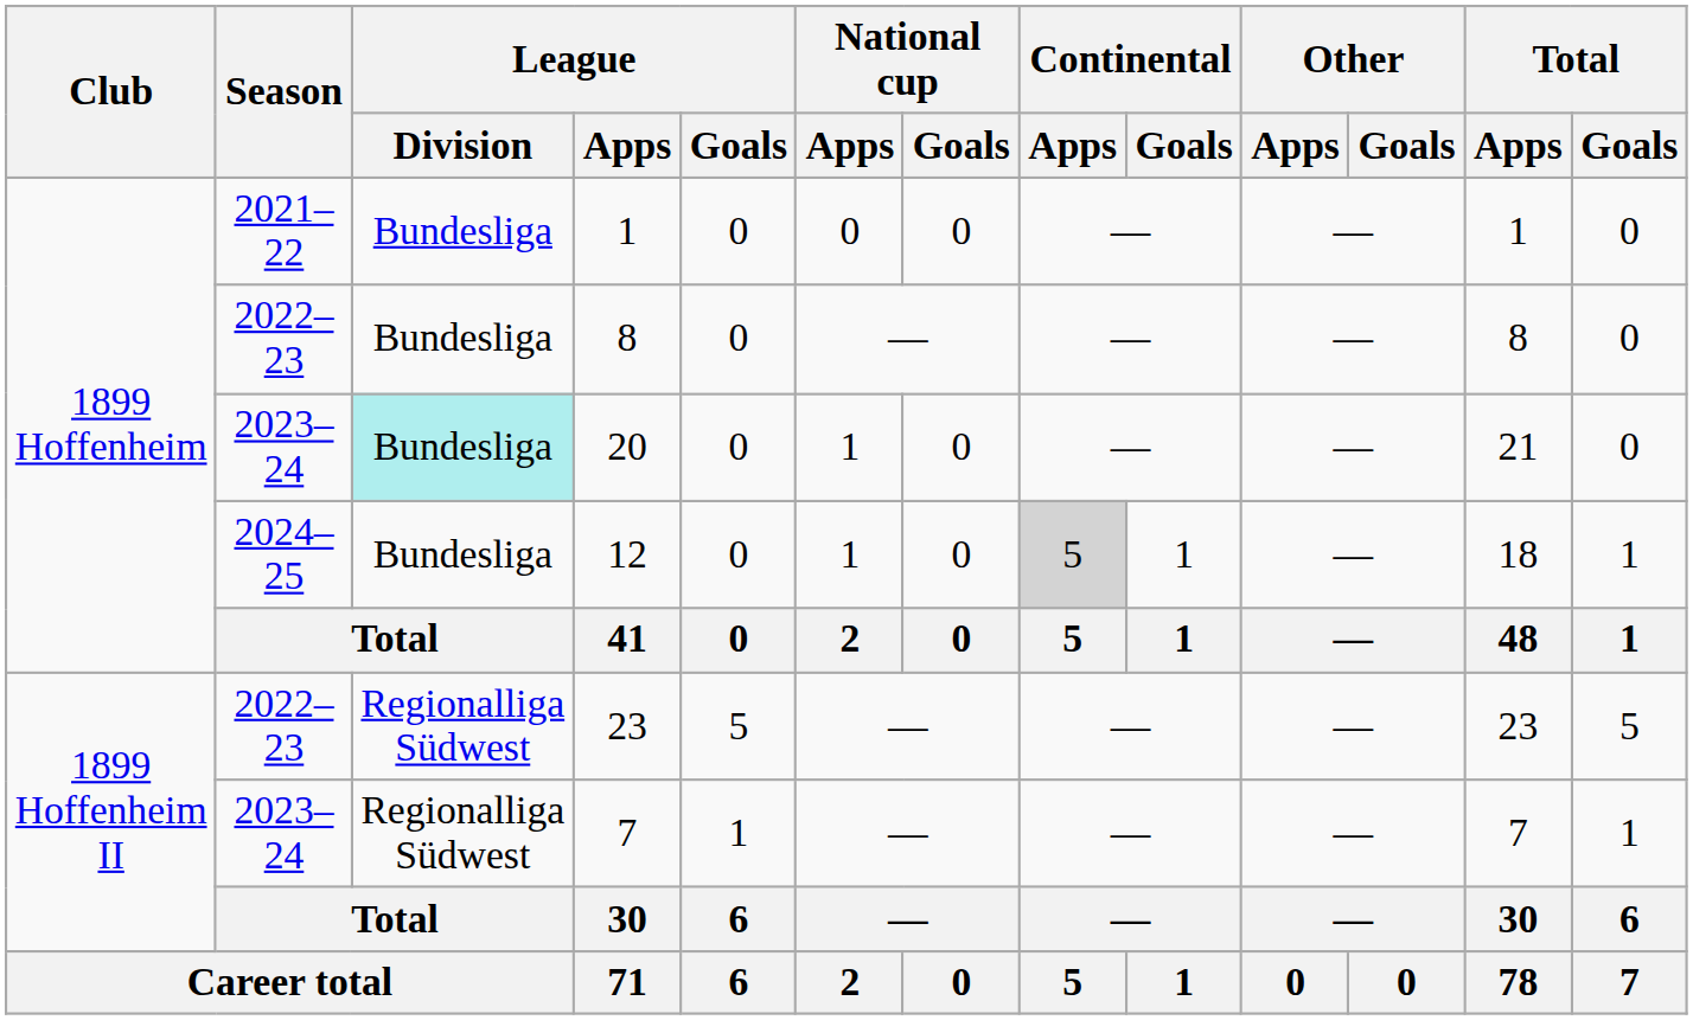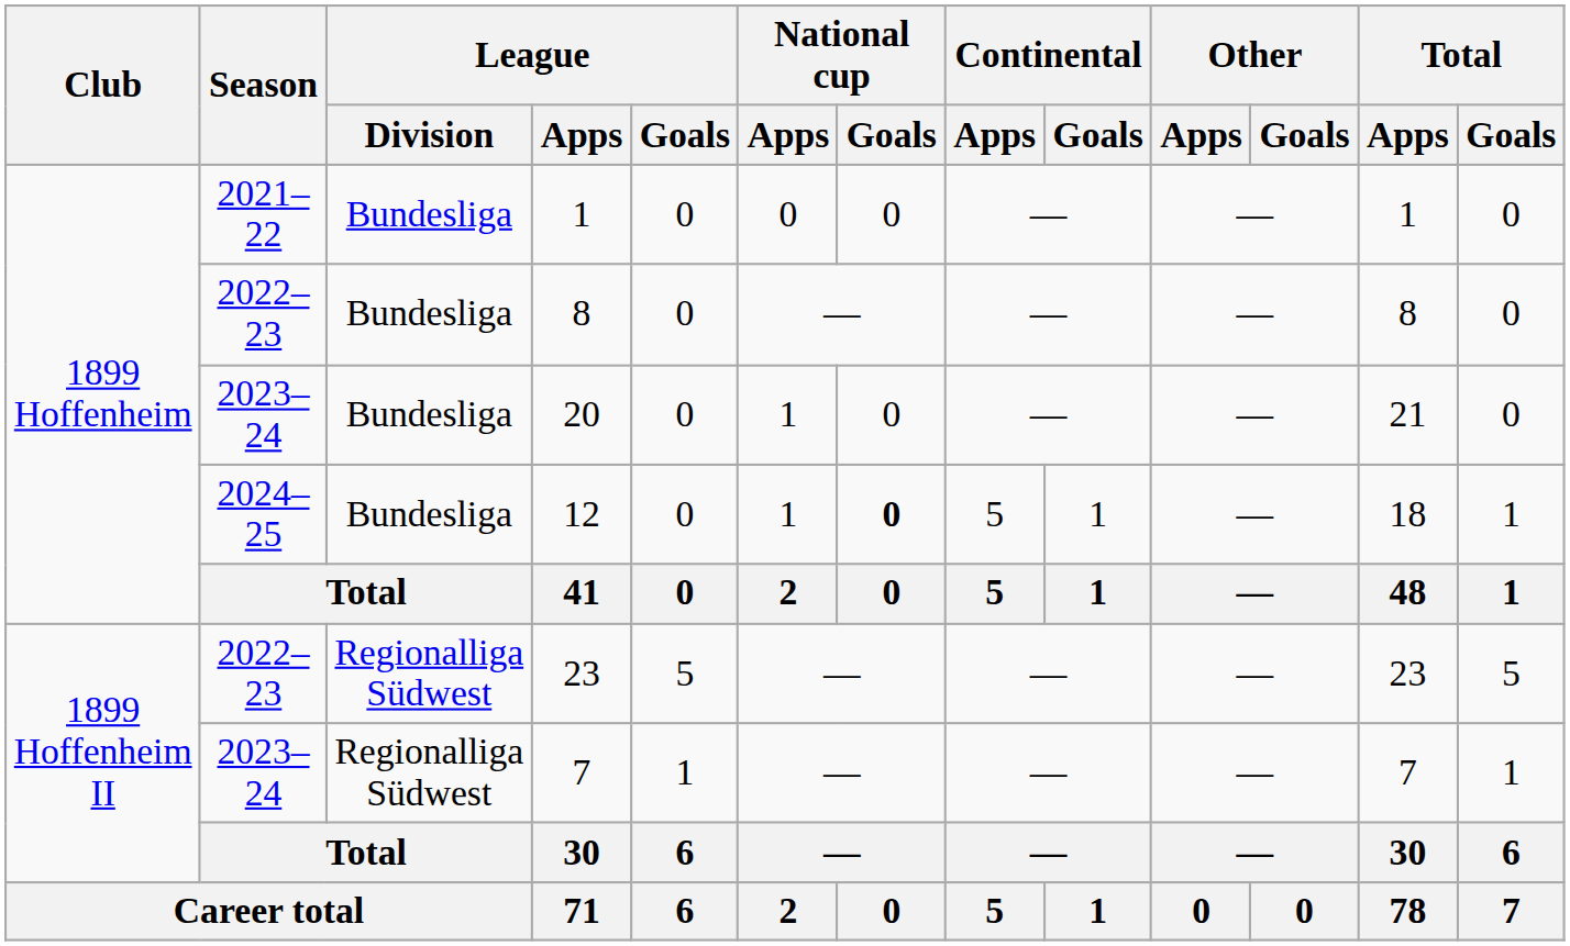20 | League / Division: paleturquoise background -> no background
12 | National cup / Goals: normal -> bold
12 | Continental / Apps: lightgrey background -> no background
